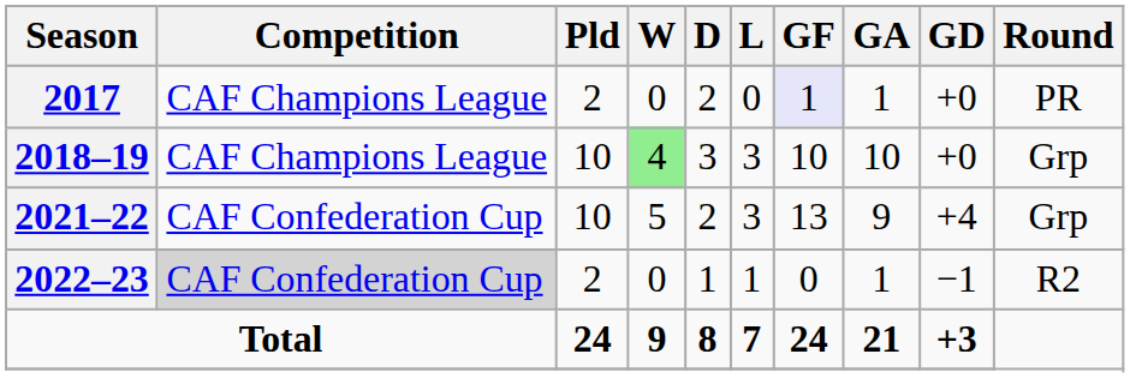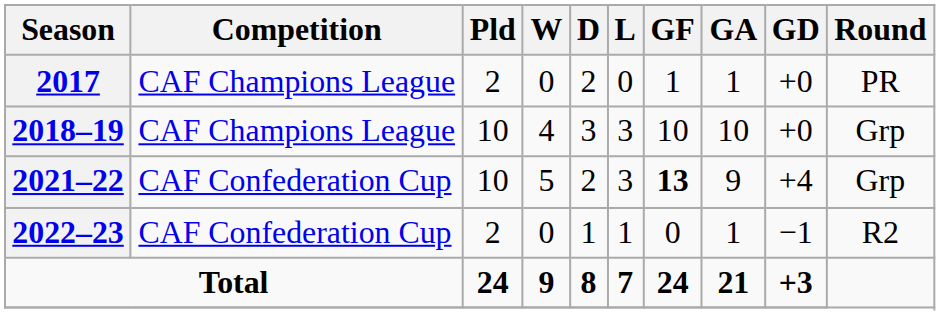2017 | GF: lavender background -> no background
2018–19 | W: lightgreen background -> no background
2021–22 | GF: normal -> bold
2022–23 | Competition: lightgrey background -> no background
